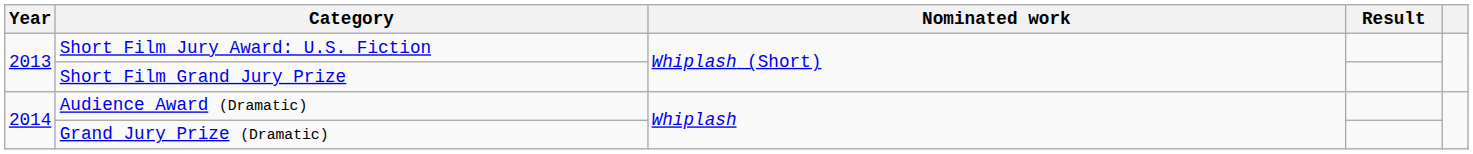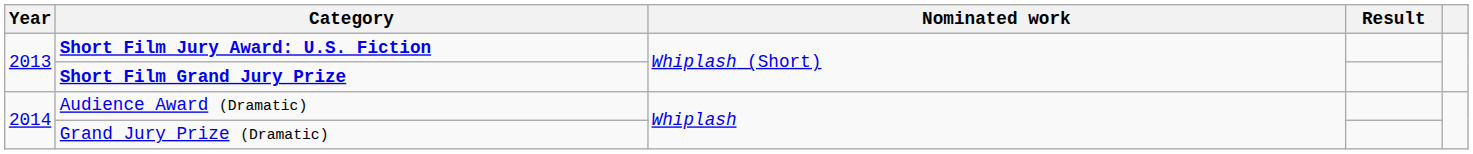Short Film Jury Award: U.S. Fiction | Category: normal -> bold
Short Film Grand Jury Prize | Category: normal -> bold
